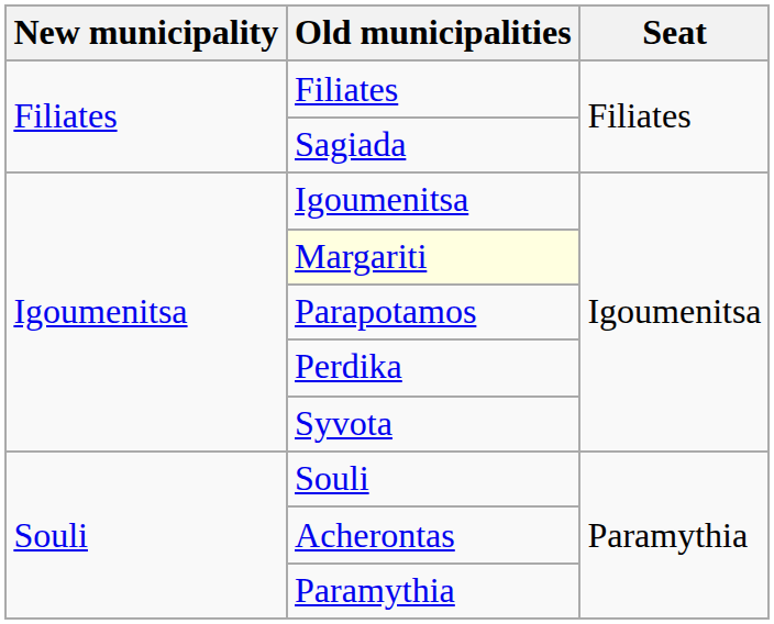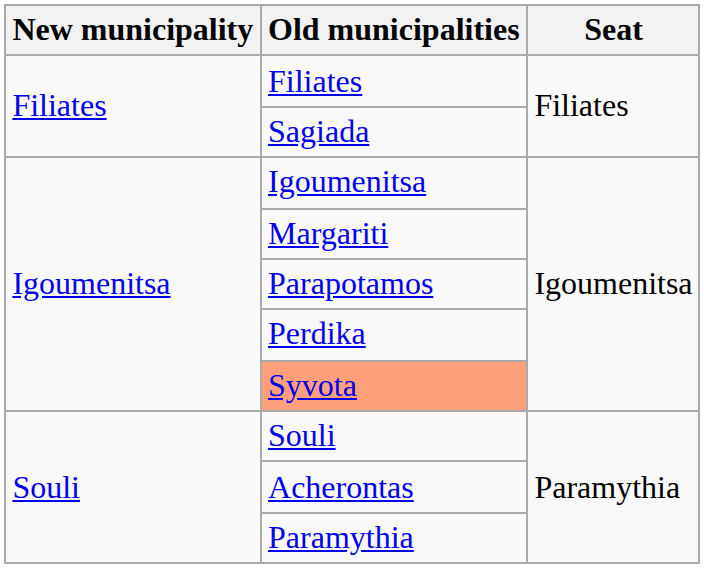Margariti | Old municipalities: lightyellow background -> no background
Syvota | Old municipalities: no background -> lightsalmon background
